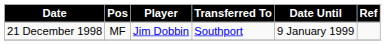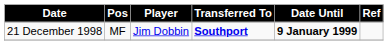21 December 1998 | Transferred To: normal -> bold
21 December 1998 | Date Until: normal -> bold
